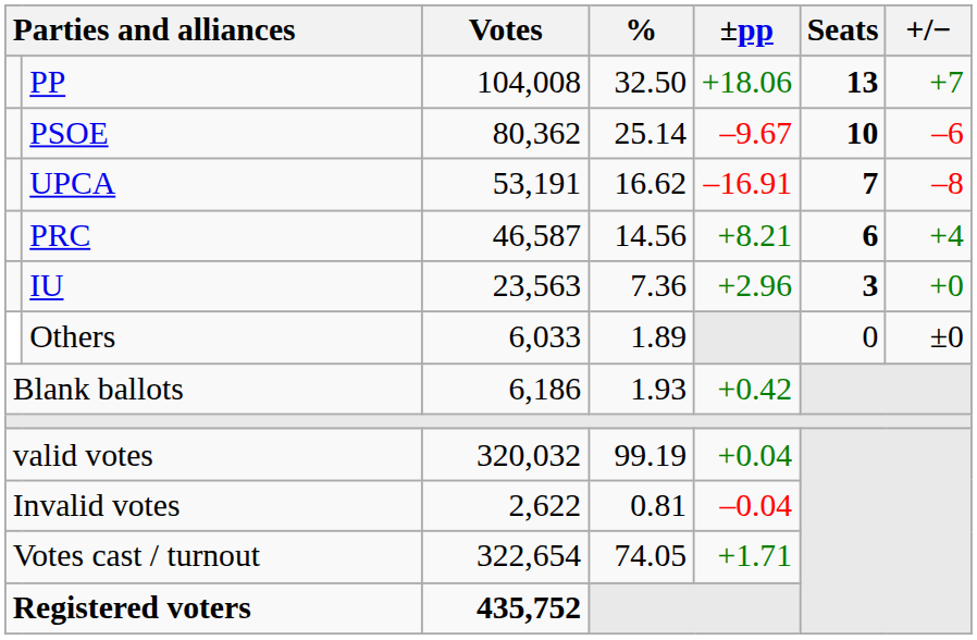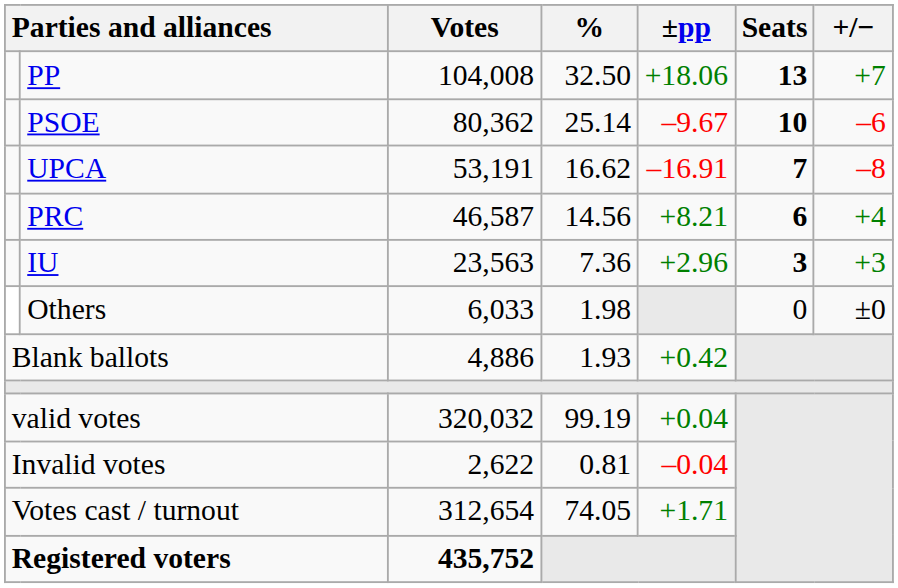IU | +/−: +0 -> +3
Others | %: 1.89 -> 1.98
Blank ballots | Votes: 6,186 -> 4,886
Votes cast / turnout | Votes: 322,654 -> 312,654
